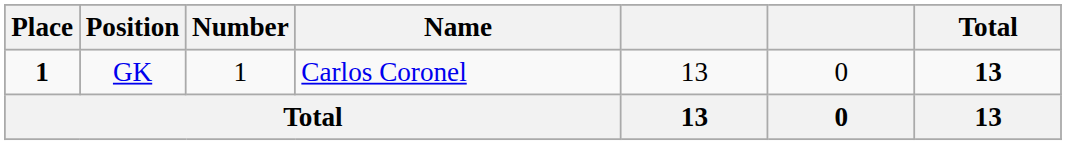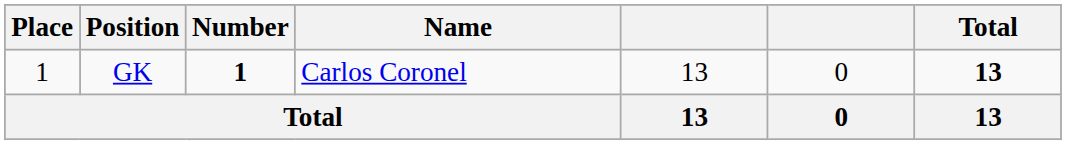GK | Place: bold -> normal
GK | Number: normal -> bold
